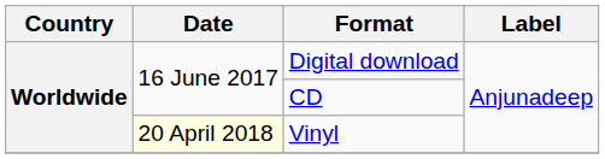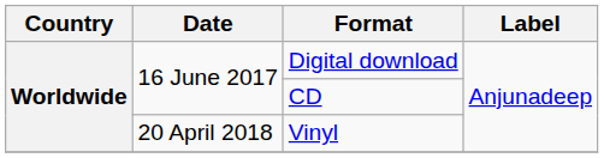Vinyl | Date: lightyellow background -> no background
